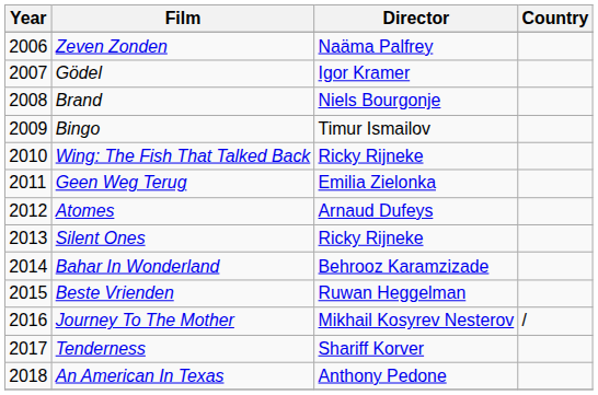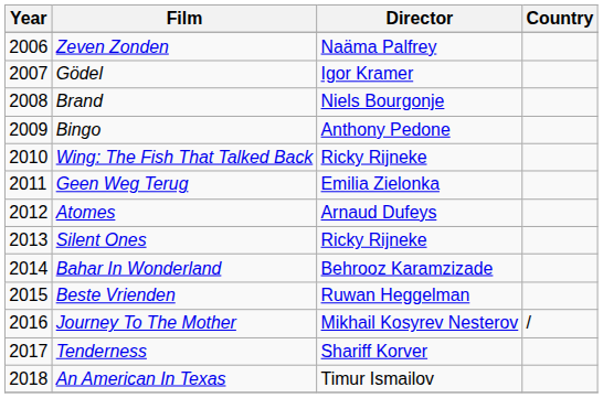Bingo | Director: Timur Ismailov -> Anthony Pedone
An American In Texas | Director: Anthony Pedone -> Timur Ismailov
